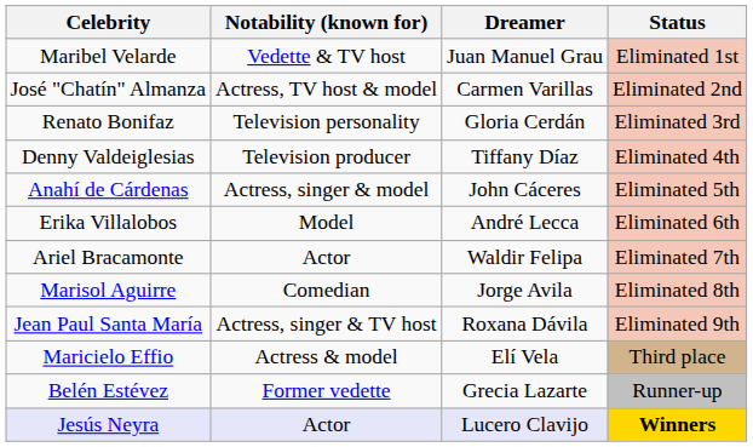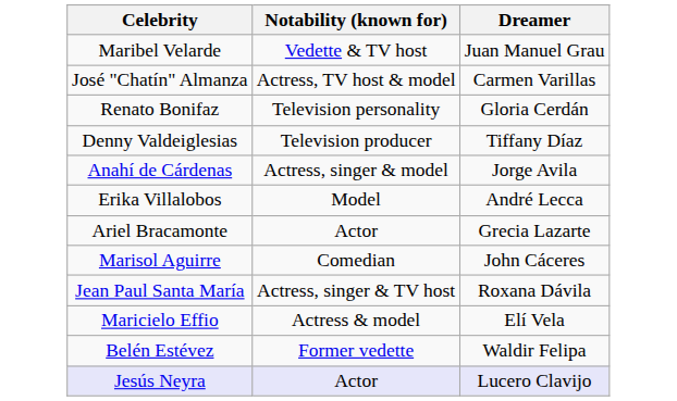- column: Status | Eliminated 1st | Eliminated 2nd | Eliminated 3rd | Eliminated 4th | Eliminated 5th | Eliminated 6th | Eliminated 7th | Eliminated 8th | Eliminated 9th | Third place | Runner-up | Winners
Anahí de Cárdenas | Dreamer: John Cáceres -> Jorge Avila
Ariel Bracamonte | Dreamer: Waldir Felipa -> Grecia Lazarte
Marisol Aguirre | Dreamer: Jorge Avila -> John Cáceres
Belén Estévez | Dreamer: Grecia Lazarte -> Waldir Felipa
